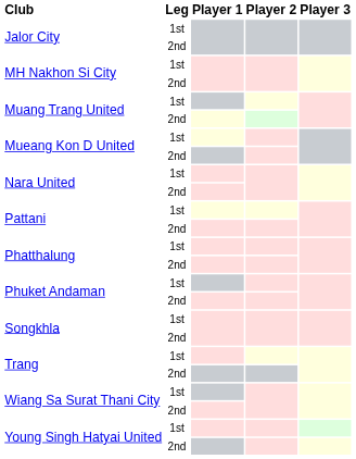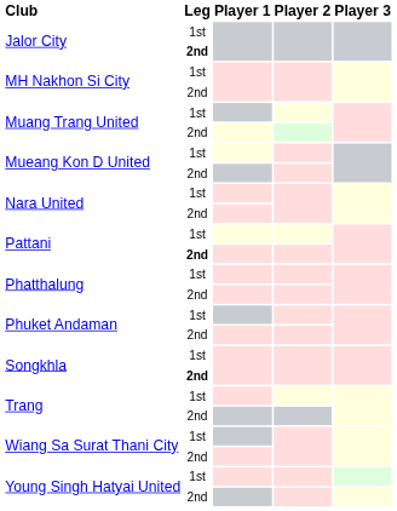Jalor City / 2nd | Leg: normal -> bold
Pattani / 2nd | Leg: normal -> bold
Songkhla / 2nd | Leg: normal -> bold
